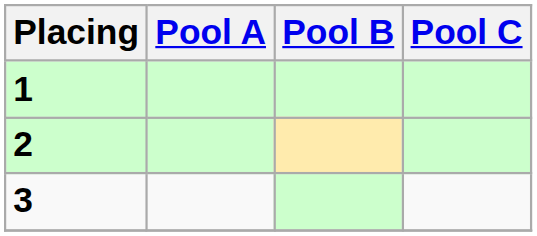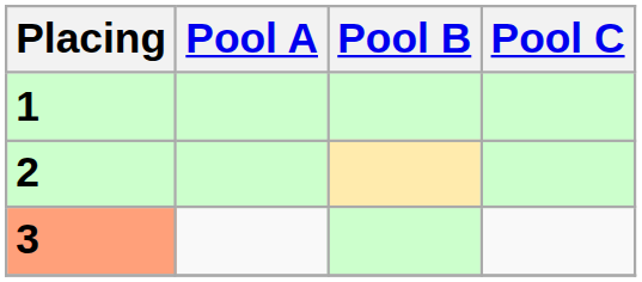3 | Placing: no background -> lightsalmon background
